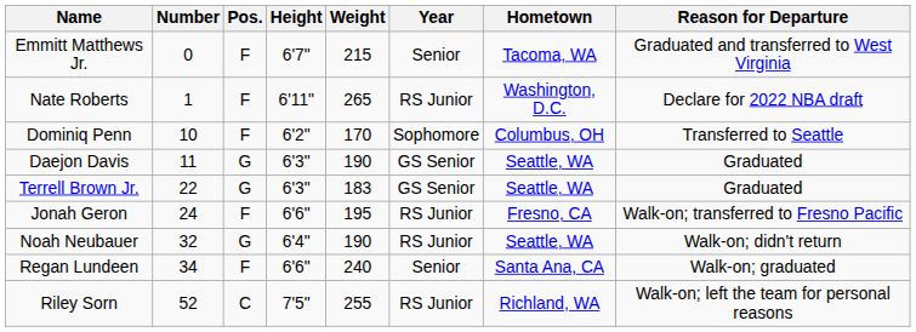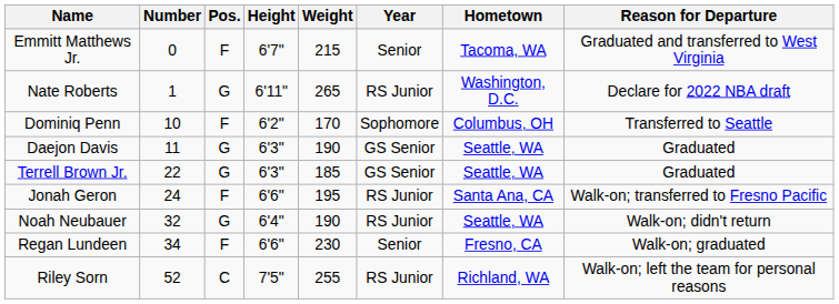Nate Roberts | Pos.: F -> G
Terrell Brown Jr. | Weight: 183 -> 185
Jonah Geron | Hometown: Fresno, CA -> Santa Ana, CA
Regan Lundeen | Weight: 240 -> 230
Regan Lundeen | Hometown: Santa Ana, CA -> Fresno, CA
